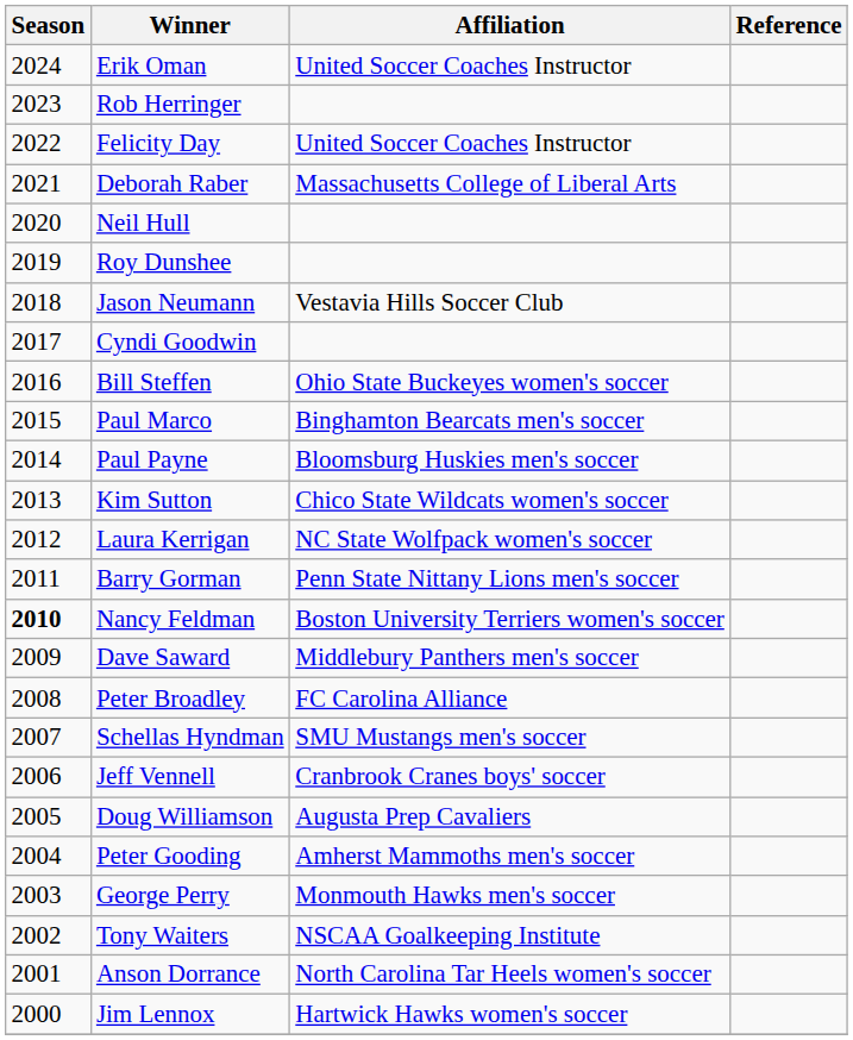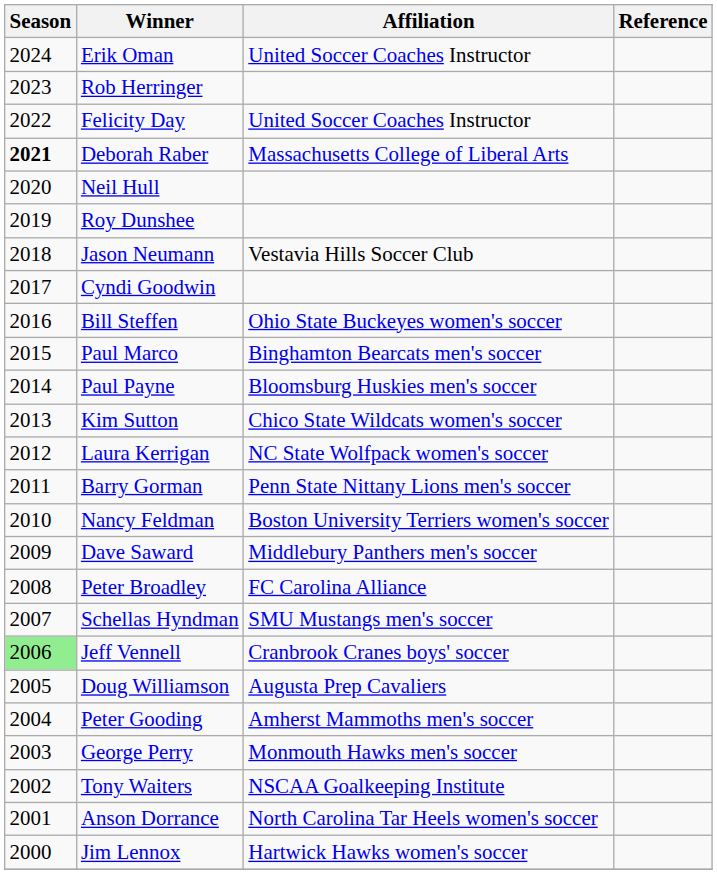Deborah Raber | Season: normal -> bold
Nancy Feldman | Season: bold -> normal
Jeff Vennell | Season: no background -> lightgreen background
